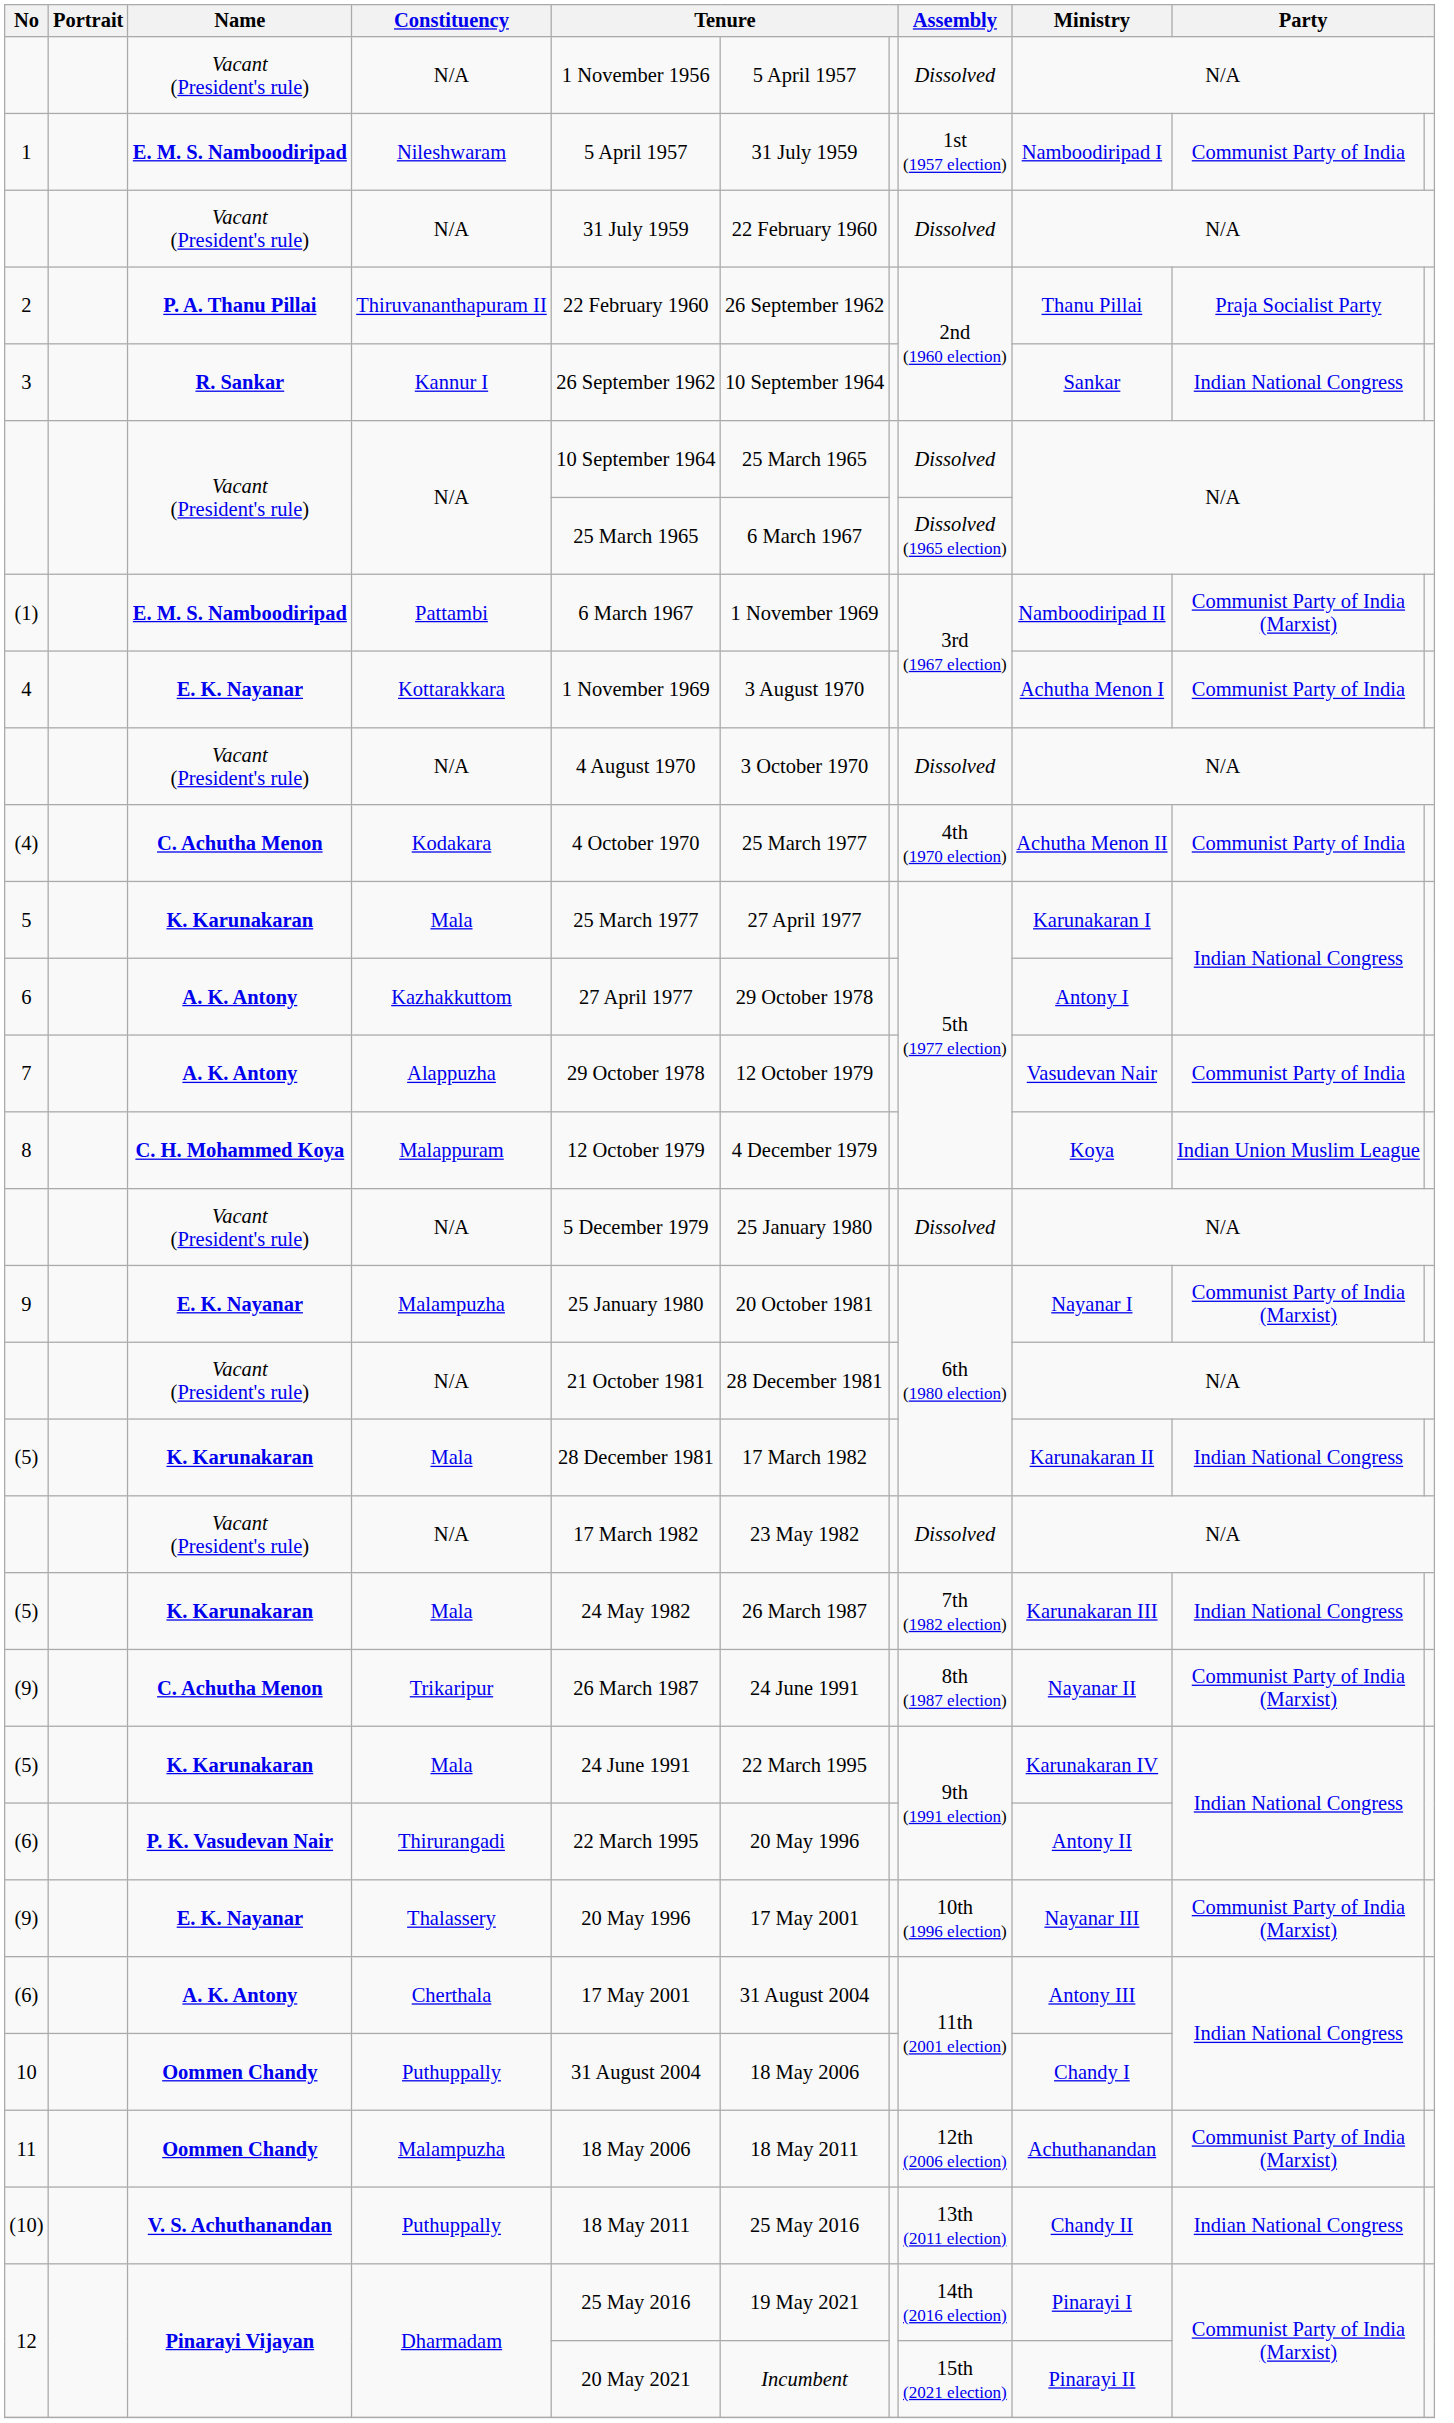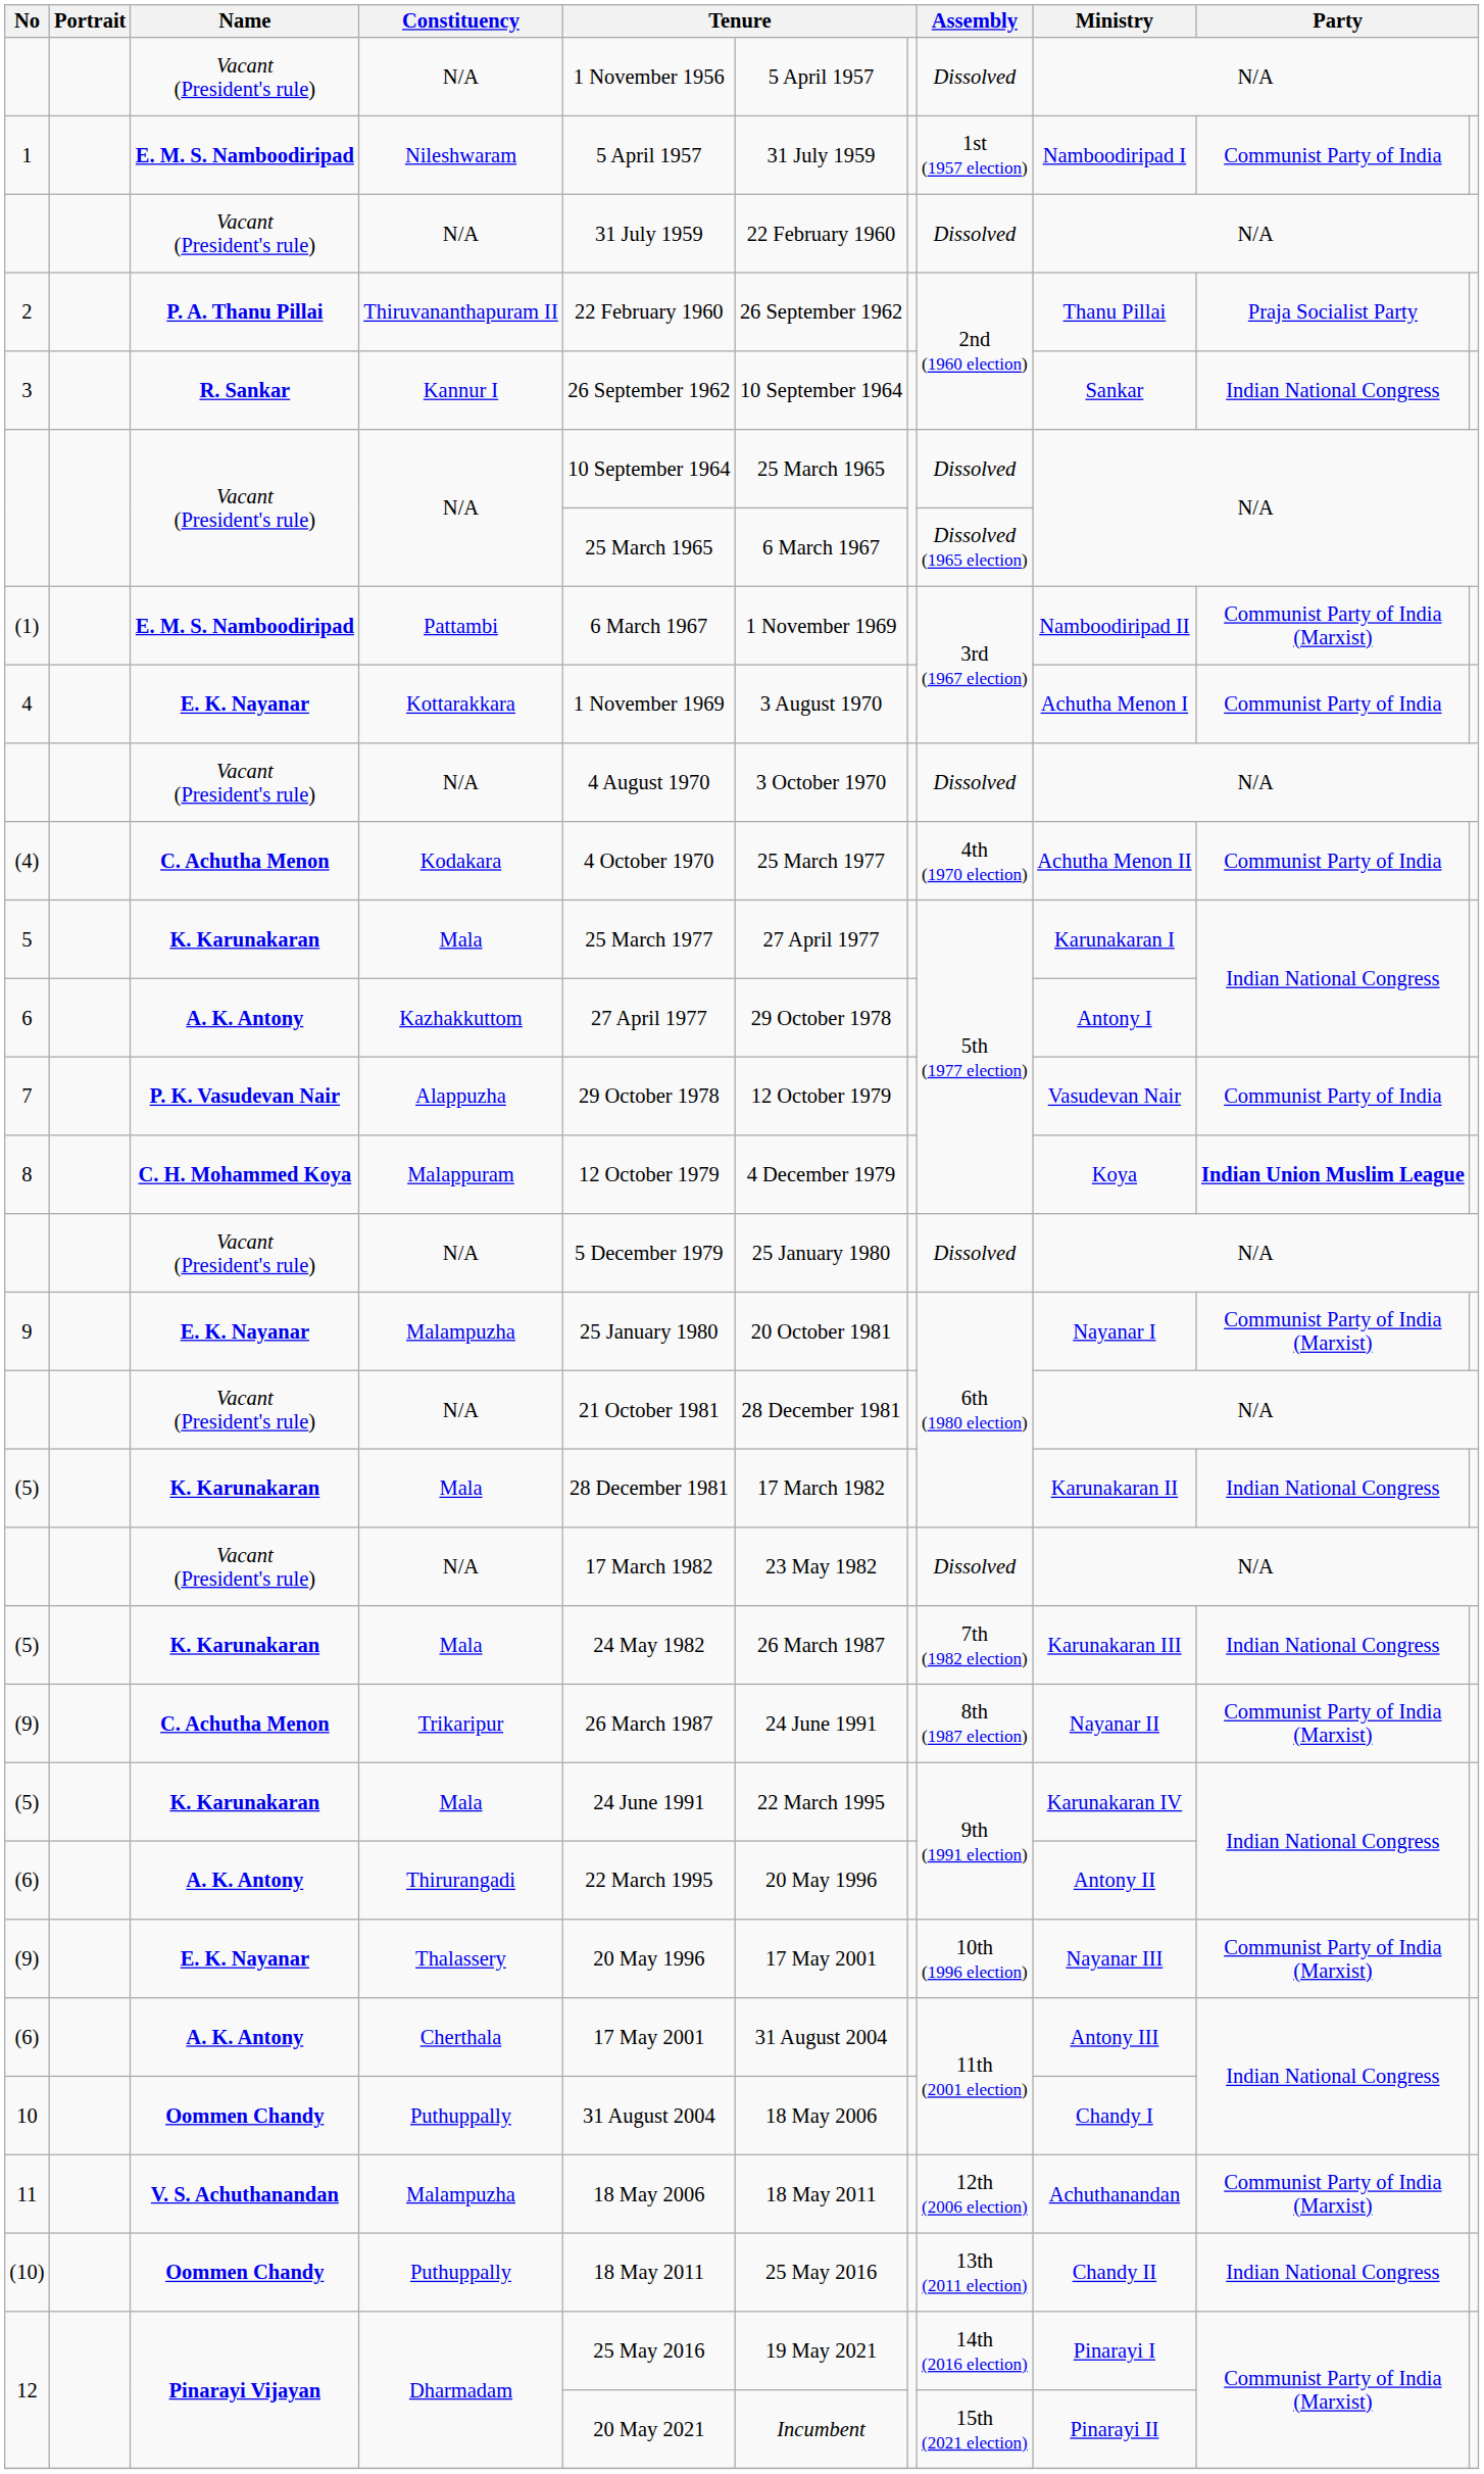7 | Name: A. K. Antony -> P. K. Vasudevan Nair
8 | column 10: normal -> bold
(6) / Thirurangadi | Name: P. K. Vasudevan Nair -> A. K. Antony
11 | Name: Oommen Chandy -> V. S. Achuthanandan
(10) | Name: V. S. Achuthanandan -> Oommen Chandy
